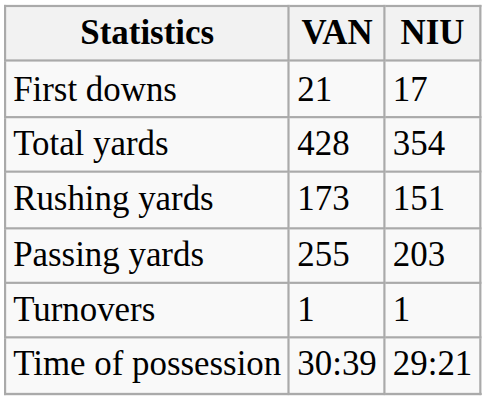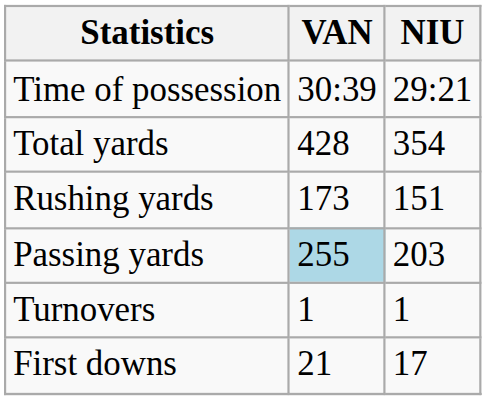rows swapped: First downs <-> Time of possession
Passing yards | VAN: no background -> lightblue background
